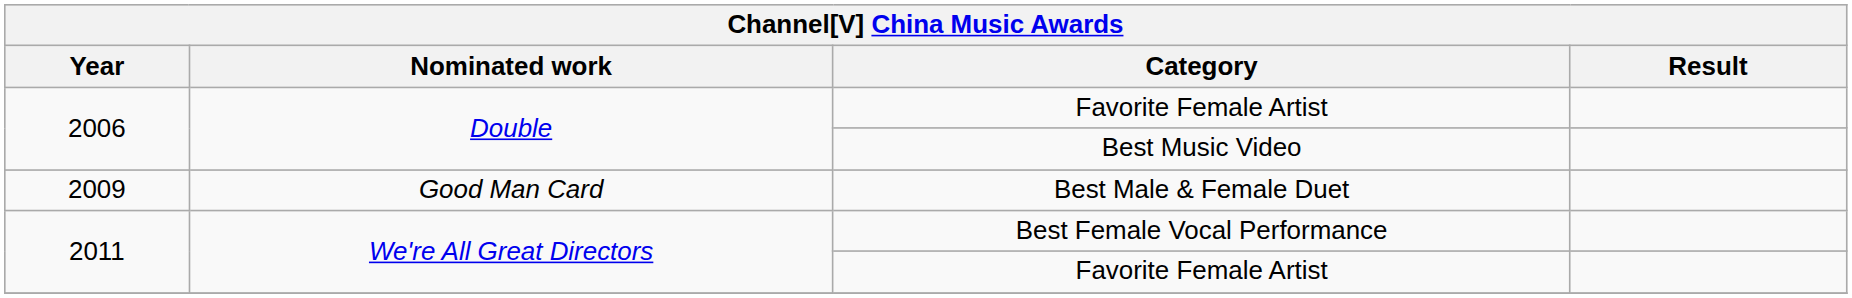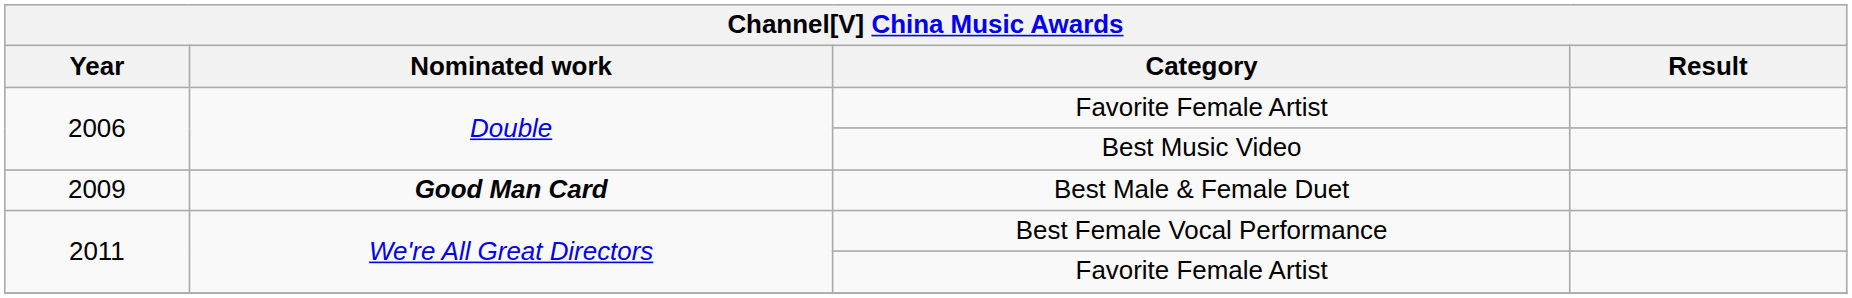Best Male & Female Duet | Nominated work: normal -> bold
